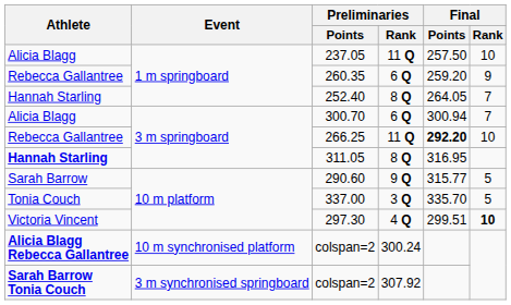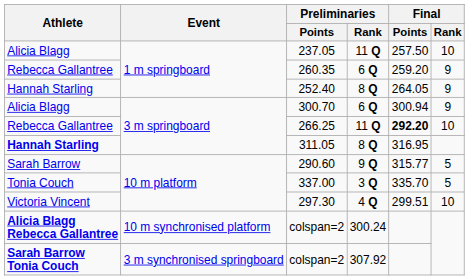252.40 | Final / Rank: 7 -> 9
300.70 | Final / Rank: 7 -> 9
297.30 | Final / Rank: bold -> normal
